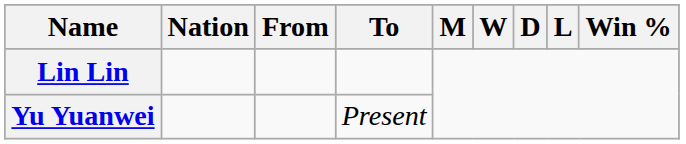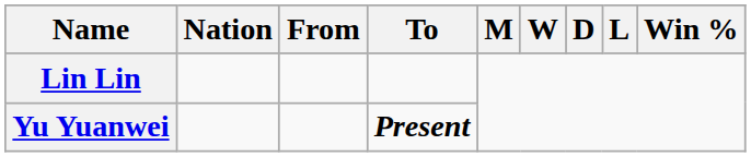Yu Yuanwei | To: normal -> bold
